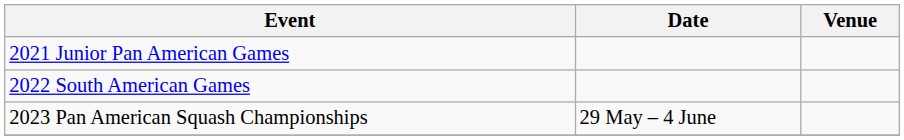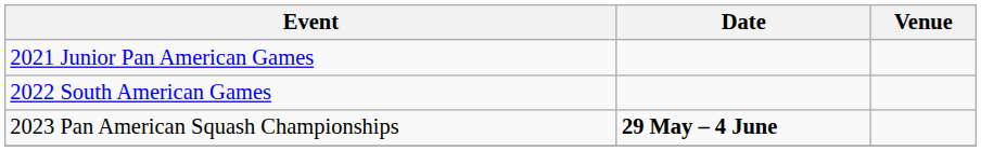2023 Pan American Squash Championships | Date: normal -> bold
